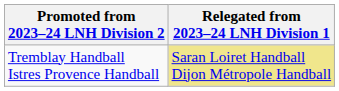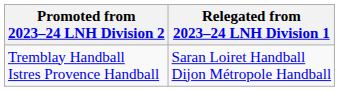Tremblay Handball Istres Provence Handball | Relegated from 2023–24 LNH Division 1: khaki background -> no background
